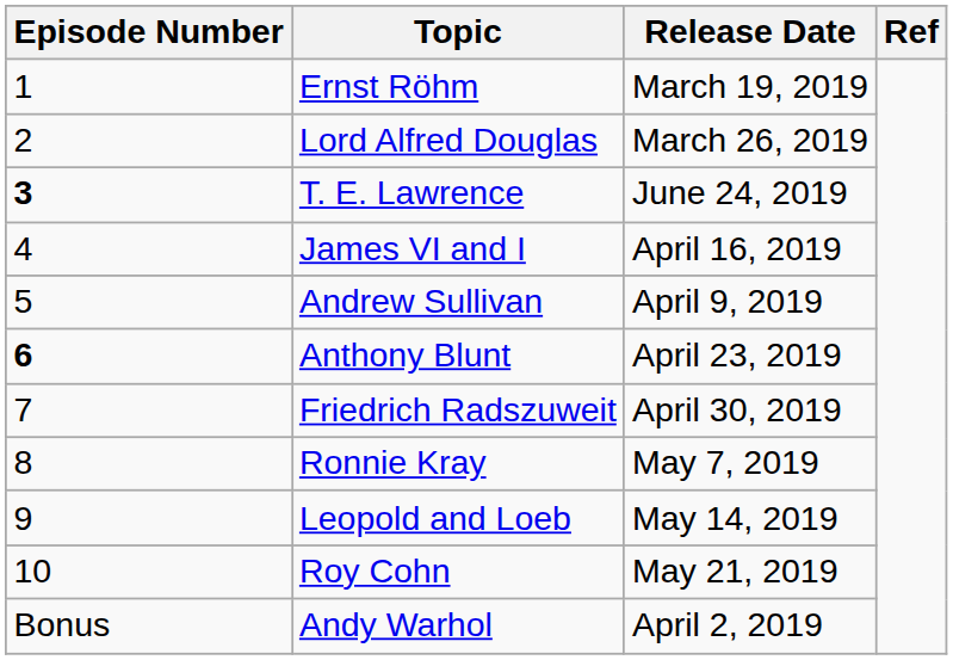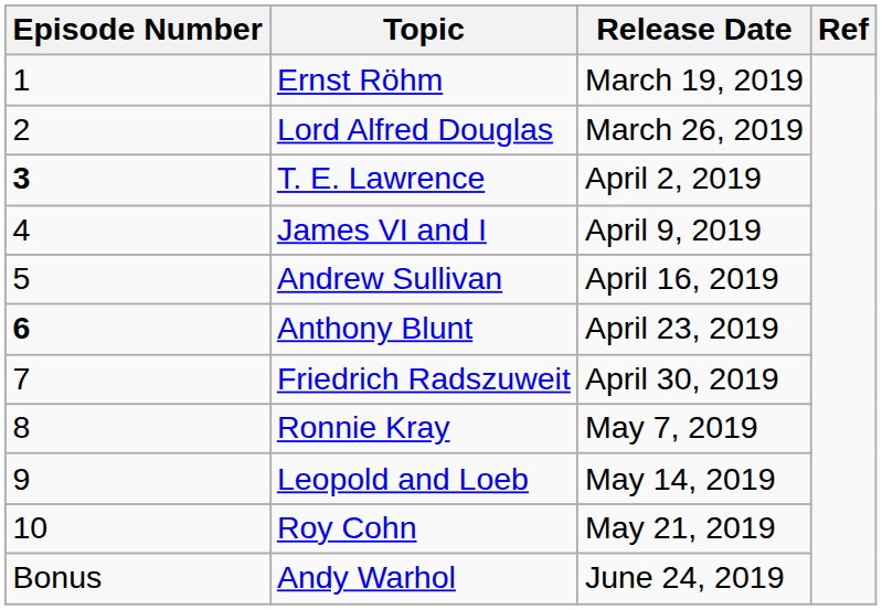T. E. Lawrence | Release Date: June 24, 2019 -> April 2, 2019
James VI and I | Release Date: April 16, 2019 -> April 9, 2019
Andrew Sullivan | Release Date: April 9, 2019 -> April 16, 2019
Andy Warhol | Release Date: April 2, 2019 -> June 24, 2019
